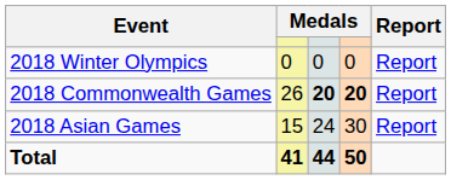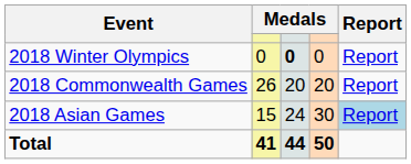2018 Winter Olympics | column 3: normal -> bold
2018 Commonwealth Games | column 3: bold -> normal
2018 Commonwealth Games | column 4: bold -> normal
2018 Asian Games | Report: no background -> lightblue background
